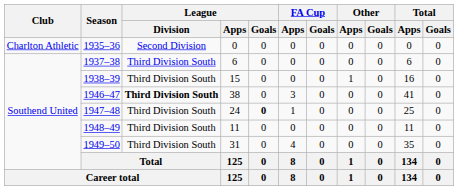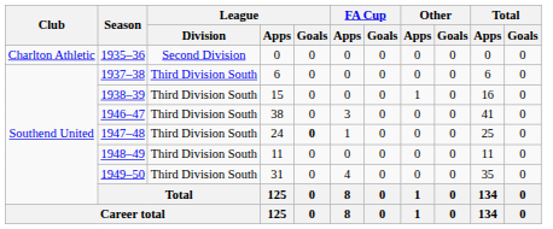1946–47 | League / Division: bold -> normal
